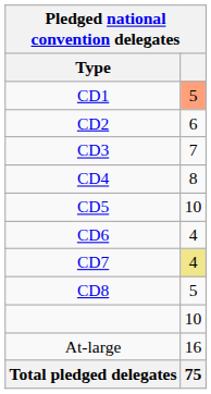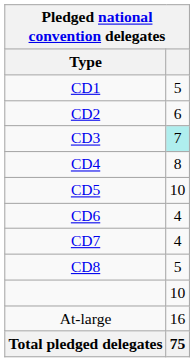CD1 | column 2: lightsalmon background -> no background
CD3 | column 2: no background -> paleturquoise background
CD7 | column 2: khaki background -> no background
